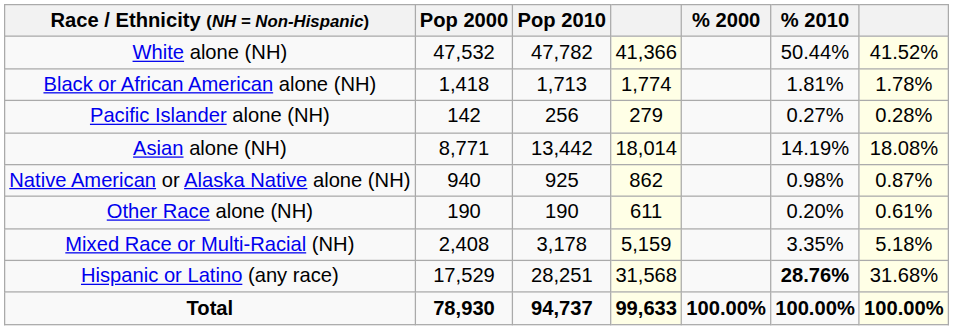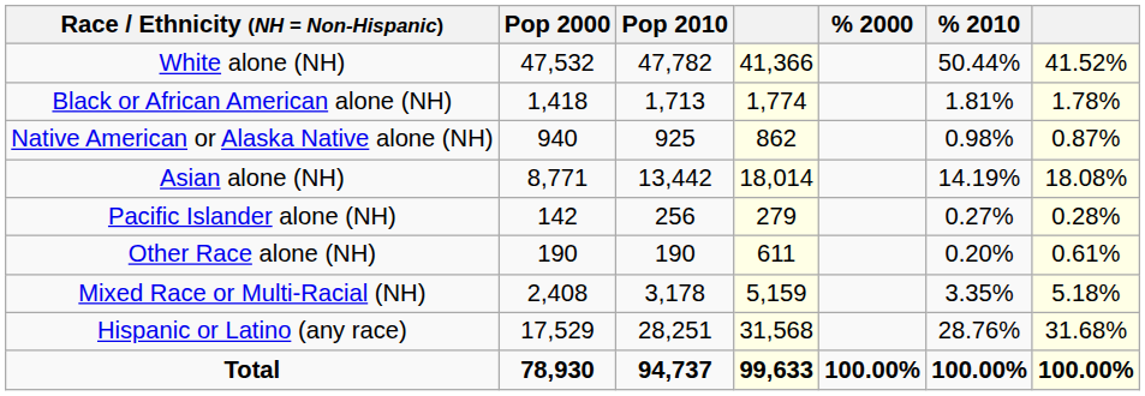rows swapped: Native American or Alaska Native alone (NH) <-> Pacific Islander alone (NH)
Hispanic or Latino (any race) | % 2010: bold -> normal
